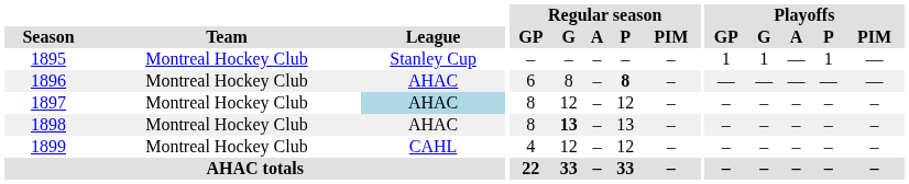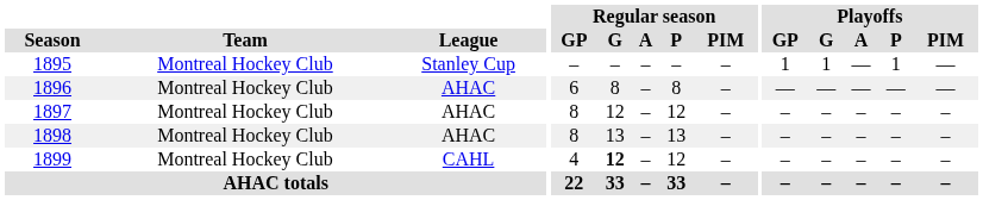1896 | Regular season / P: bold -> normal
1897 | League: lightblue background -> no background
1898 | Regular season / G: bold -> normal
1899 | Regular season / G: normal -> bold
